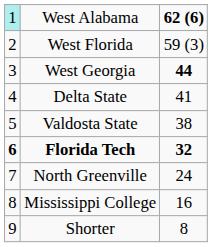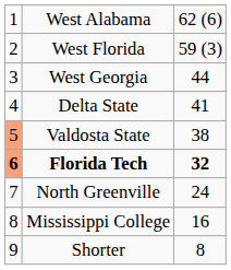West Alabama | column 1: paleturquoise background -> no background
West Alabama | column 3: bold -> normal
West Georgia | column 3: bold -> normal
Valdosta State | column 1: no background -> lightsalmon background
Florida Tech | column 1: no background -> lightsalmon background
